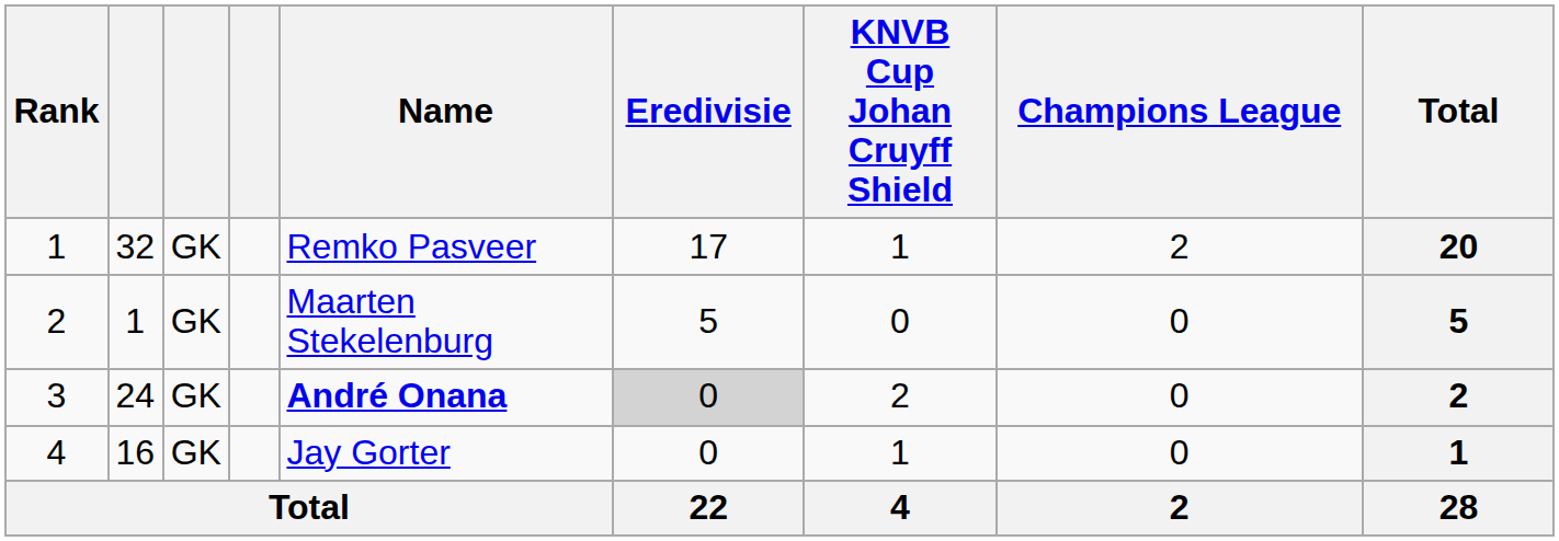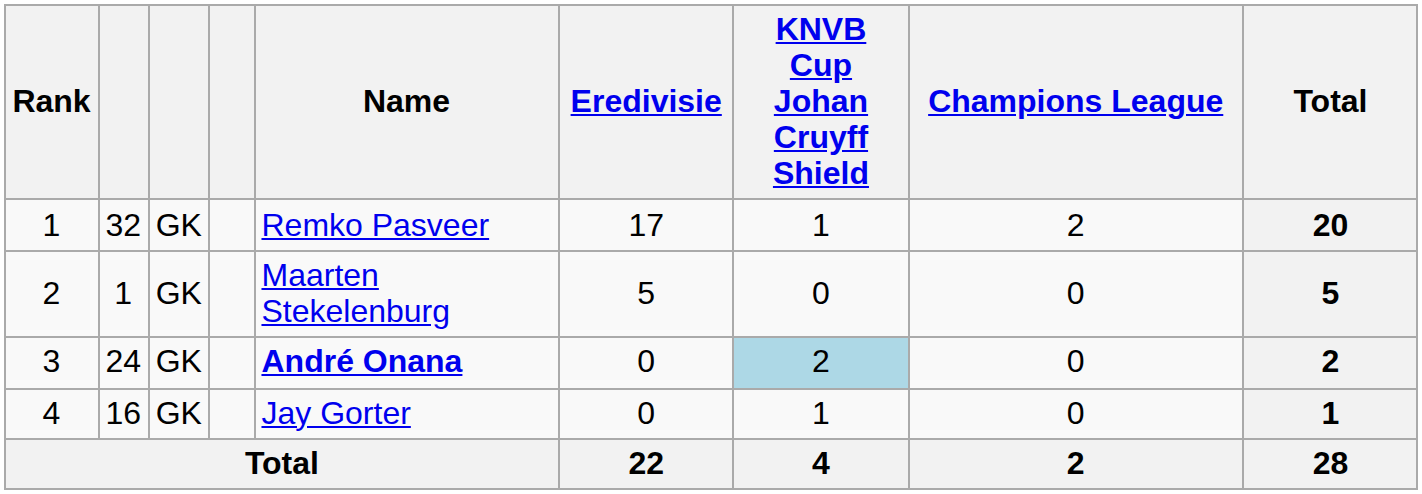3 | Eredivisie: lightgrey background -> no background
3 | KNVB Cup Johan Cruyff Shield: no background -> lightblue background
